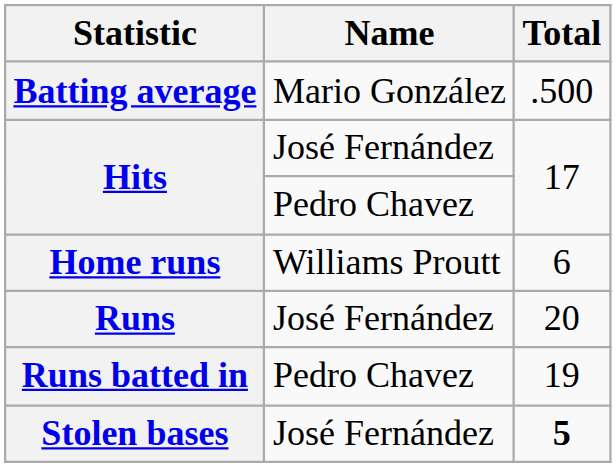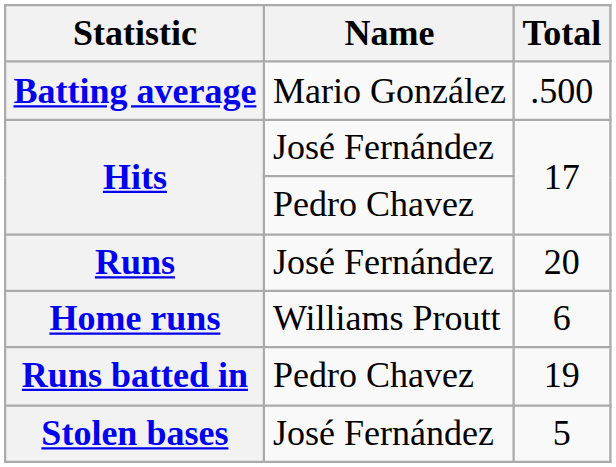rows swapped: Runs <-> Home runs
Stolen bases | Total: bold -> normal
